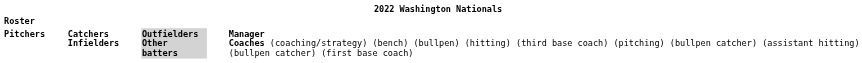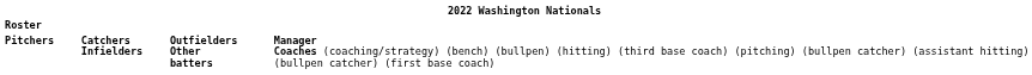Pitchers | column 3: lightgrey background -> no background
